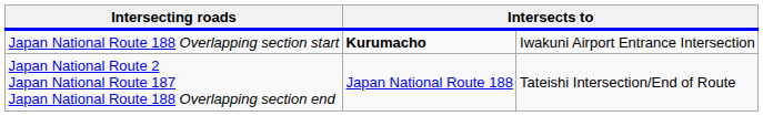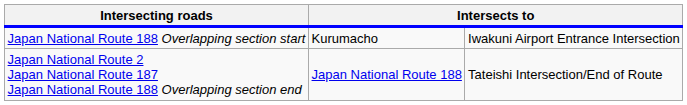Japan National Route 188 Overlapping section start | column 2: bold -> normal
